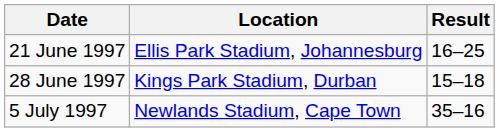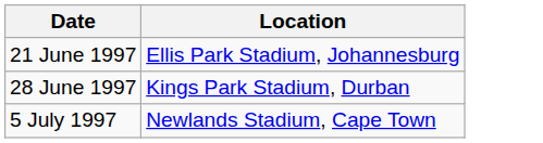- column: Result | 16–25 | 15–18 | 35–16
